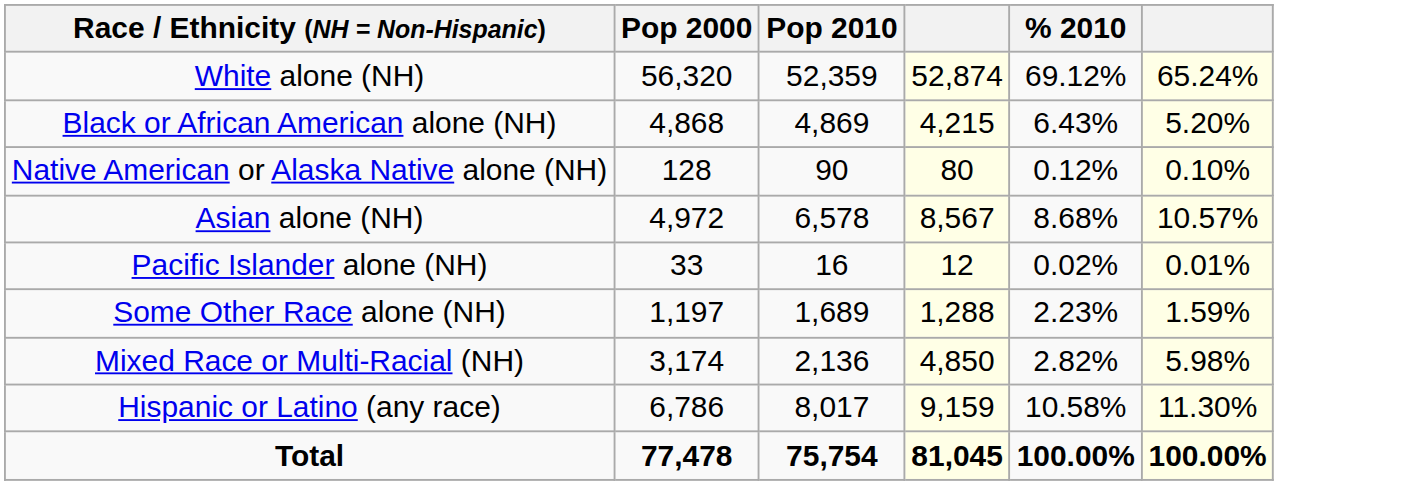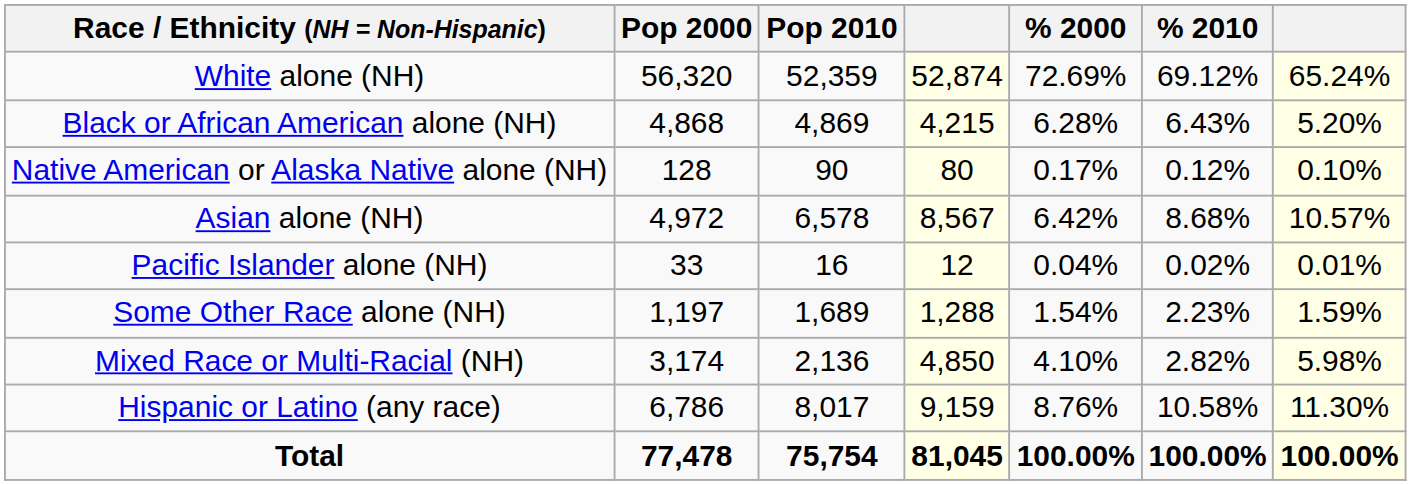+ column: % 2000 | 72.69% | 6.28% | 0.17% | 6.42% | 0.04% | 1.54% | 4.10% | 8.76% | 100.00%
